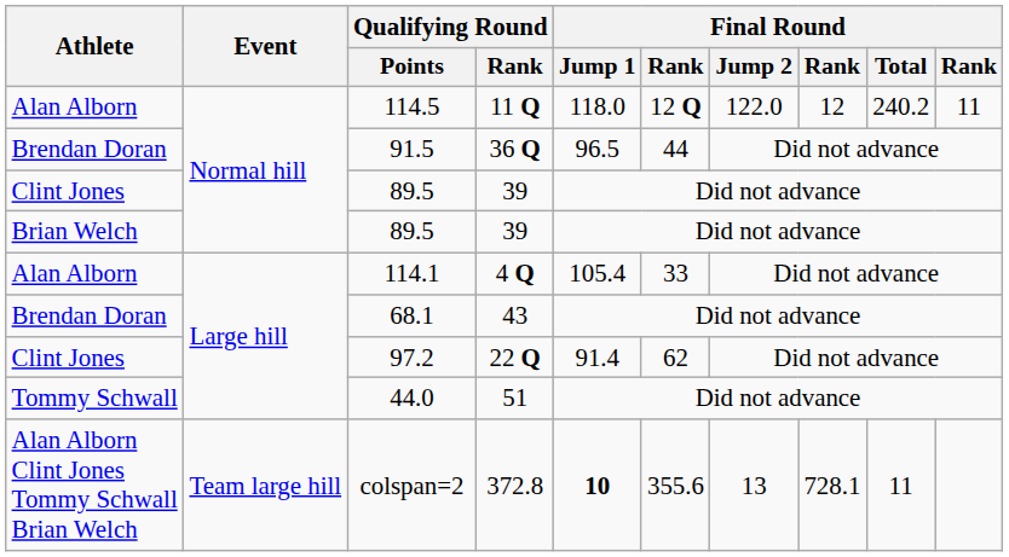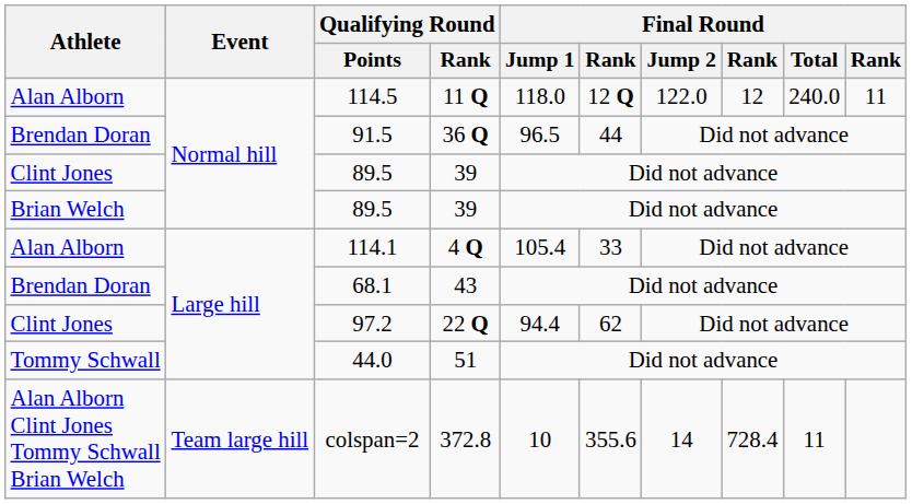114.5 | Final Round / Total: 240.2 -> 240.0
97.2 | Final Round / Jump 1: 91.4 -> 94.4
colspan=2 | Final Round / Jump 1: bold -> normal
colspan=2 | Final Round / Jump 2: 13 -> 14
colspan=2 | column 8: 728.1 -> 728.4
